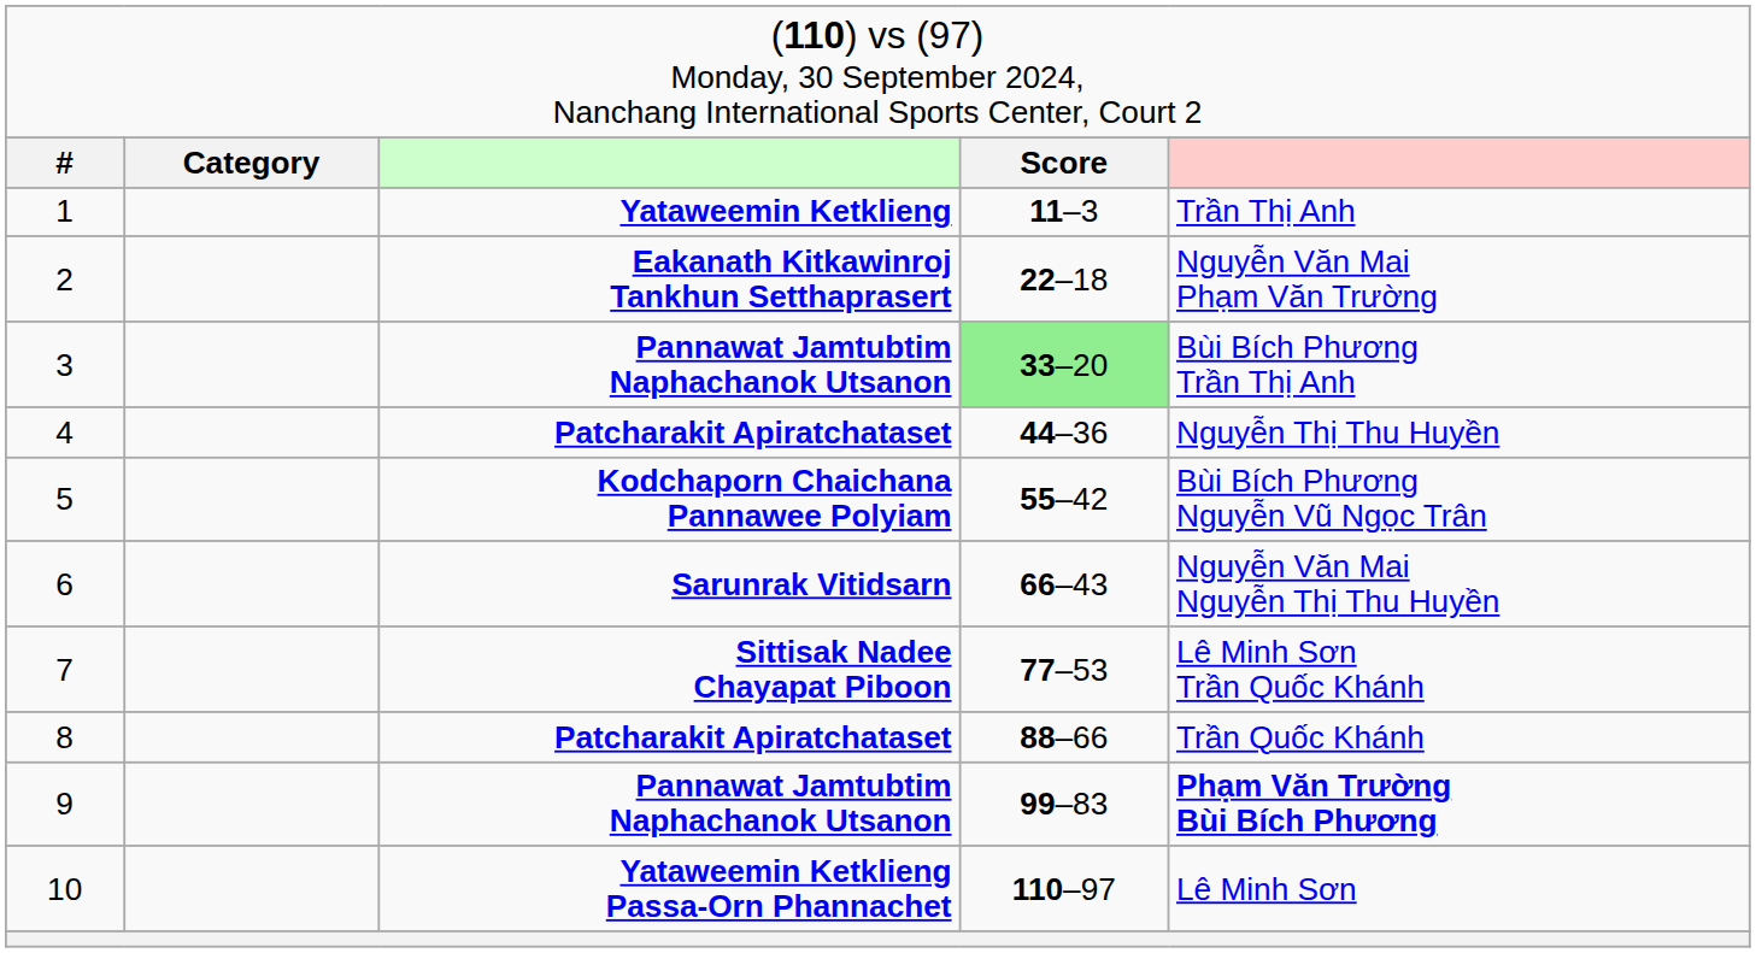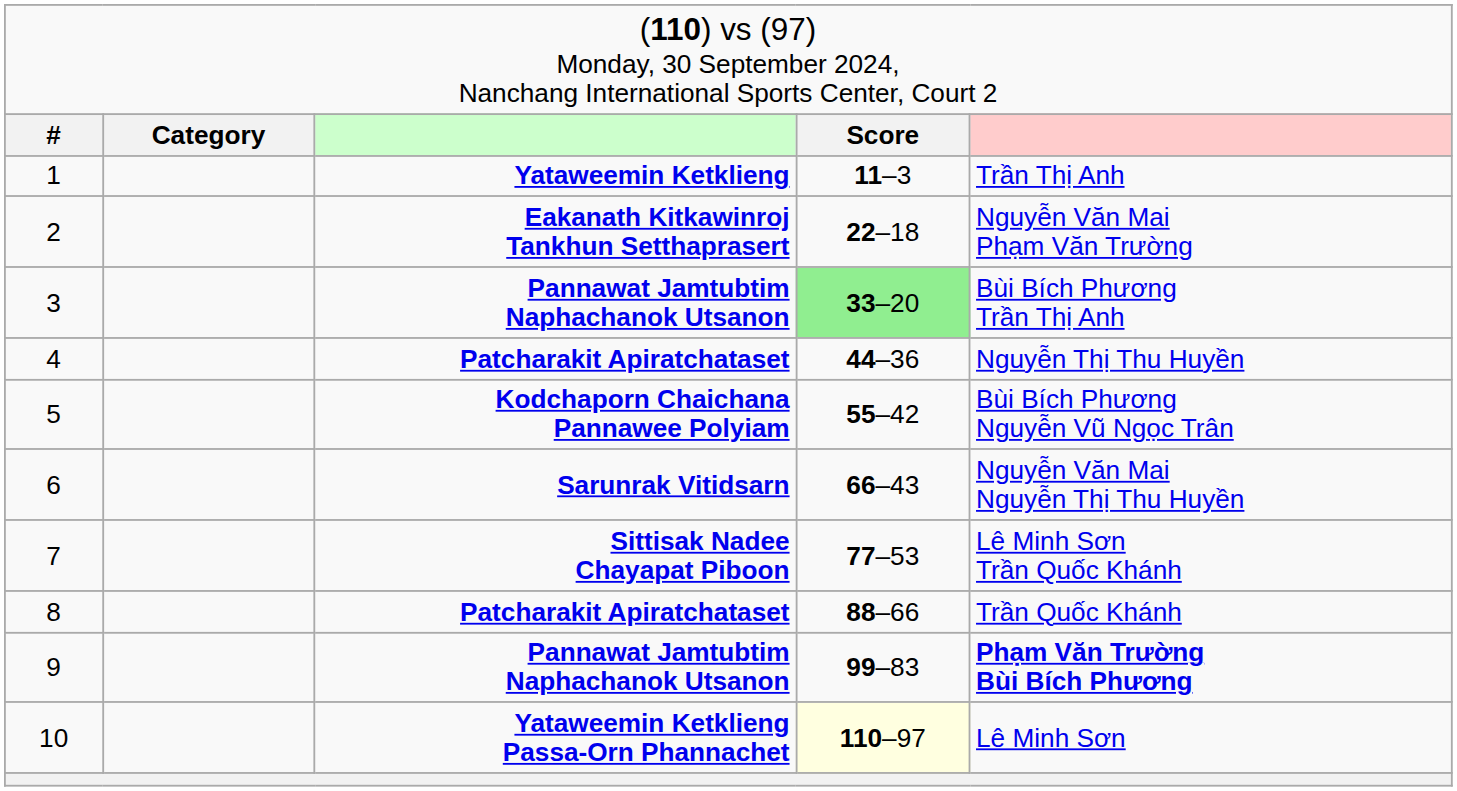10 | column 4: no background -> lightyellow background
